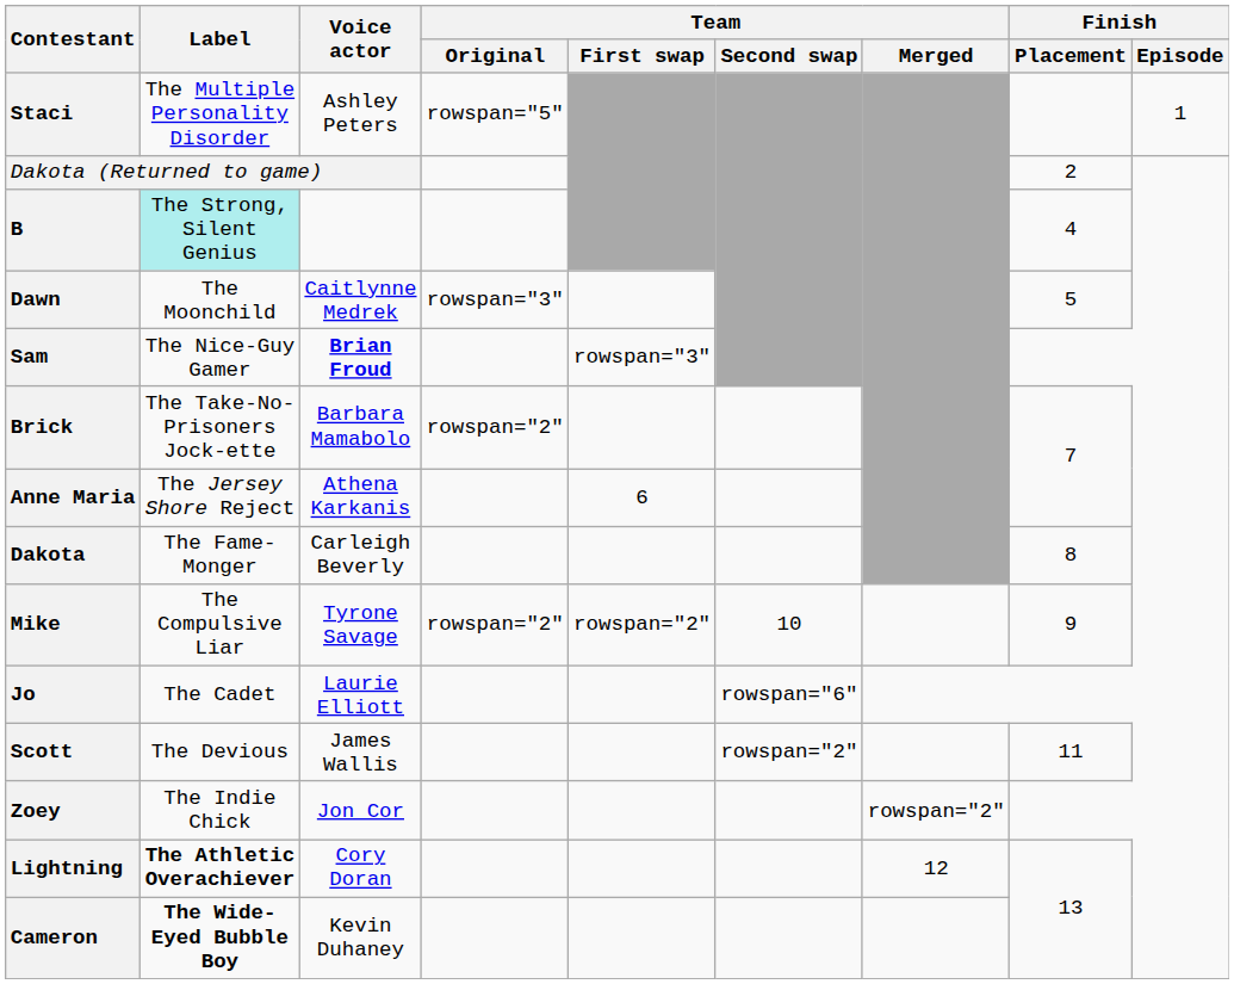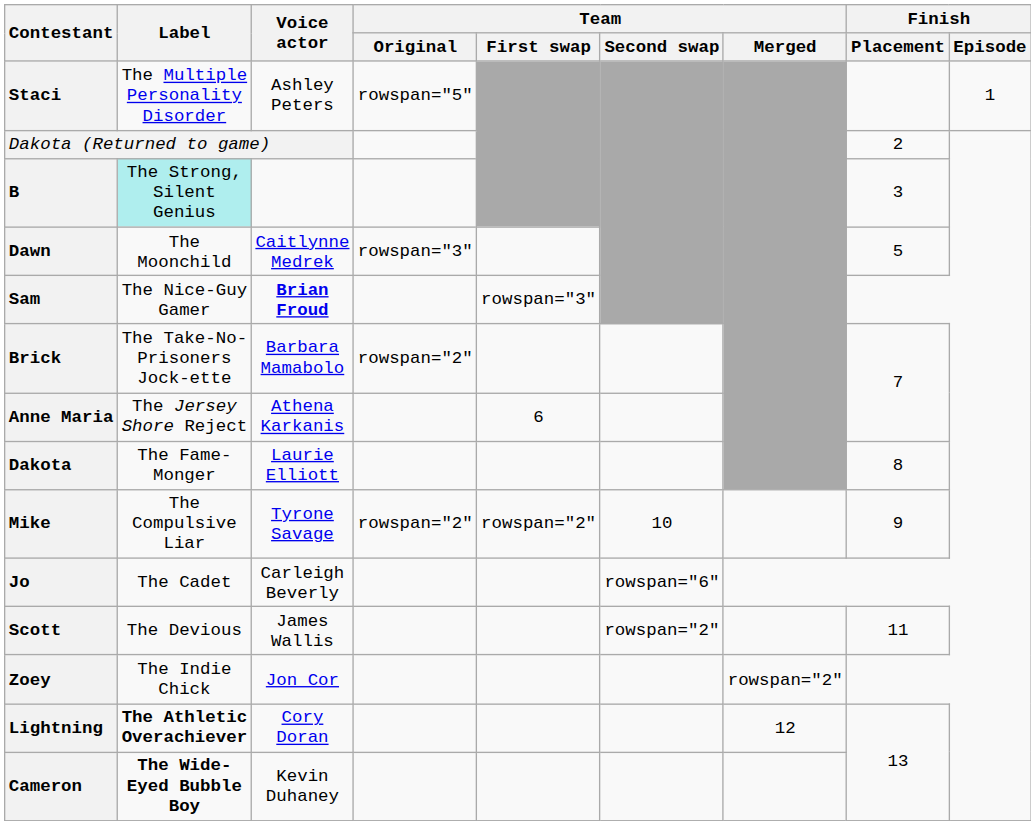B | Finish / Placement: 4 -> 3
Dakota | Voice actor: Carleigh Beverly -> Laurie Elliott
Jo | Voice actor: Laurie Elliott -> Carleigh Beverly
